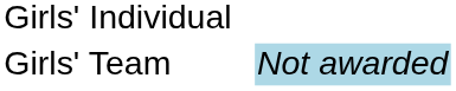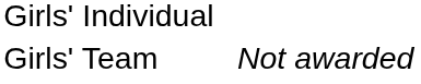Girls' Team | column 2: lightblue background -> no background
